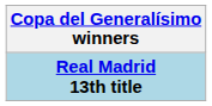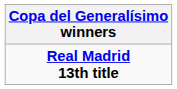row 2 | column 1: lightblue background -> no background
